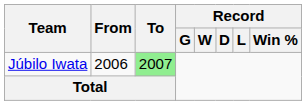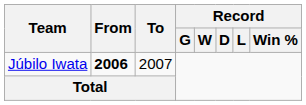Júbilo Iwata | From: normal -> bold
Júbilo Iwata | To: lightgreen background -> no background
